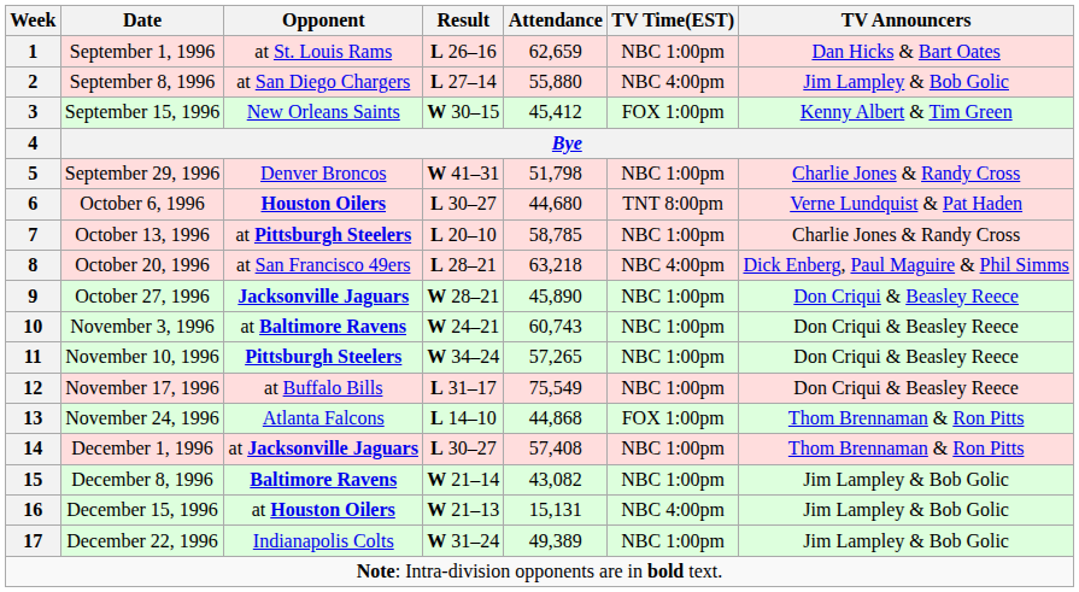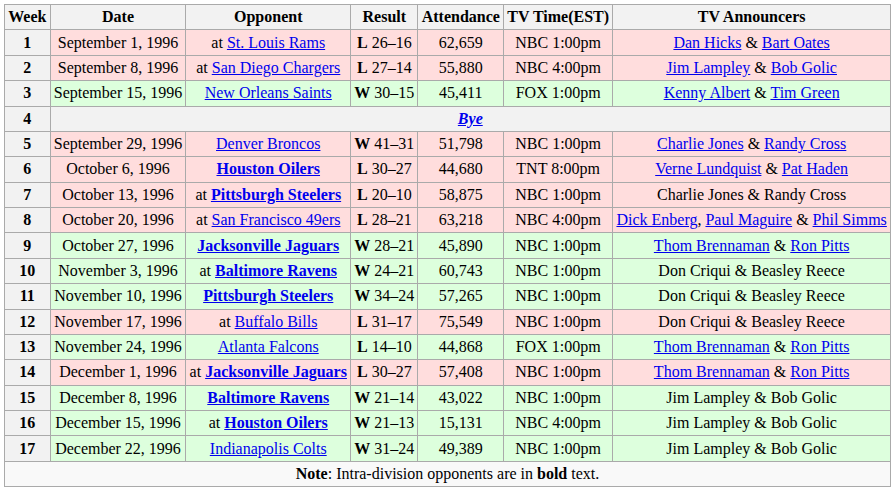3 | Attendance: 45,412 -> 45,411
7 | Attendance: 58,785 -> 58,875
9 | TV Announcers: Don Criqui & Beasley Reece -> Thom Brennaman & Ron Pitts
15 | Attendance: 43,082 -> 43,022
